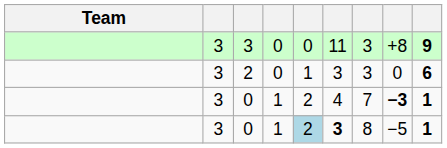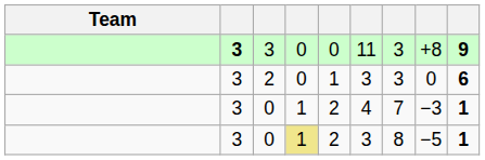row 2 | column 2: normal -> bold
row 4 | column 8: bold -> normal
row 5 | column 4: no background -> khaki background
row 5 | column 5: lightblue background -> no background
row 5 | column 6: bold -> normal
